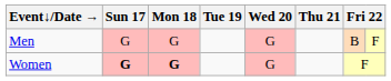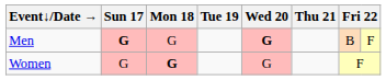Men | Sun 17: normal -> bold
Men | Wed 20: normal -> bold
Women | Sun 17: bold -> normal
